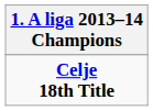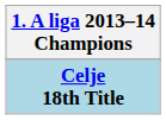row 2 | column 1: no background -> lightblue background
